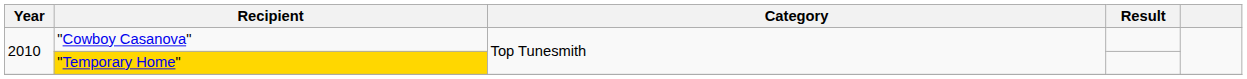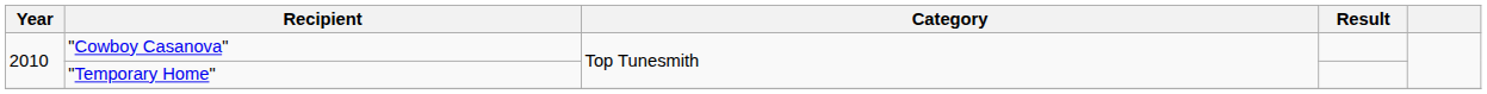"Temporary Home" | Recipient: gold background -> no background
